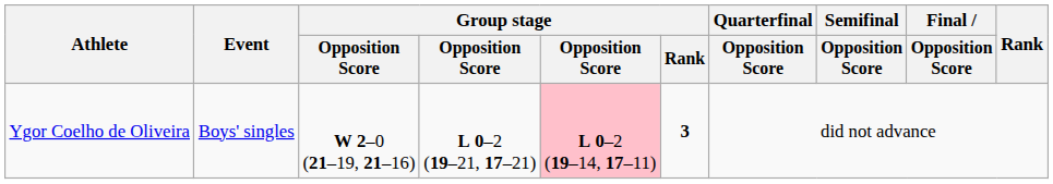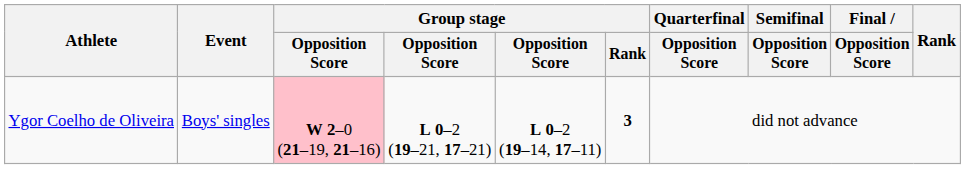Ygor Coelho de Oliveira | column 3: no background -> pink background
Ygor Coelho de Oliveira | column 5: pink background -> no background
